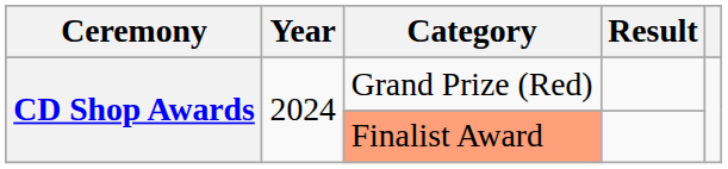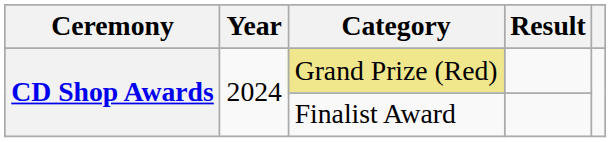Grand Prize (Red) | Category: no background -> khaki background
Finalist Award | Category: lightsalmon background -> no background
